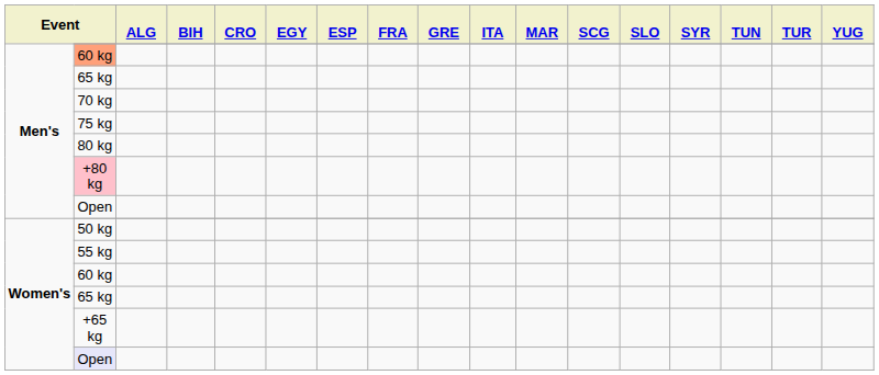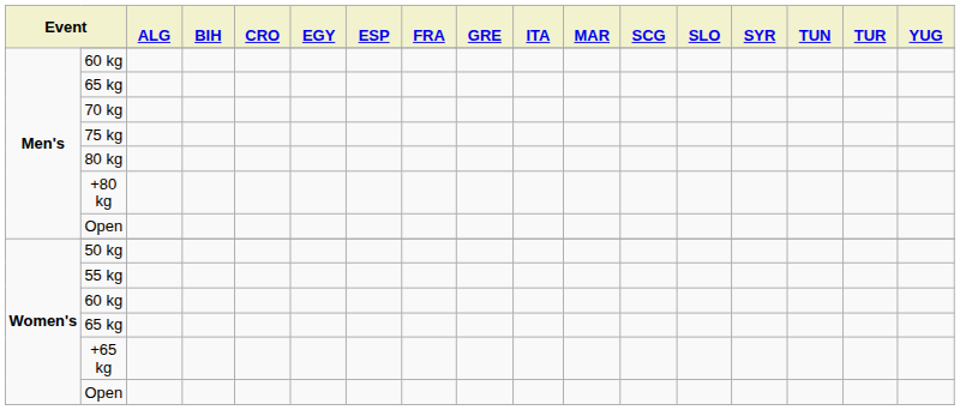Men's / 60 kg | column 2: lightsalmon background -> no background
+80 kg | column 2: pink background -> no background
Women's / Open | column 2: lavender background -> no background
